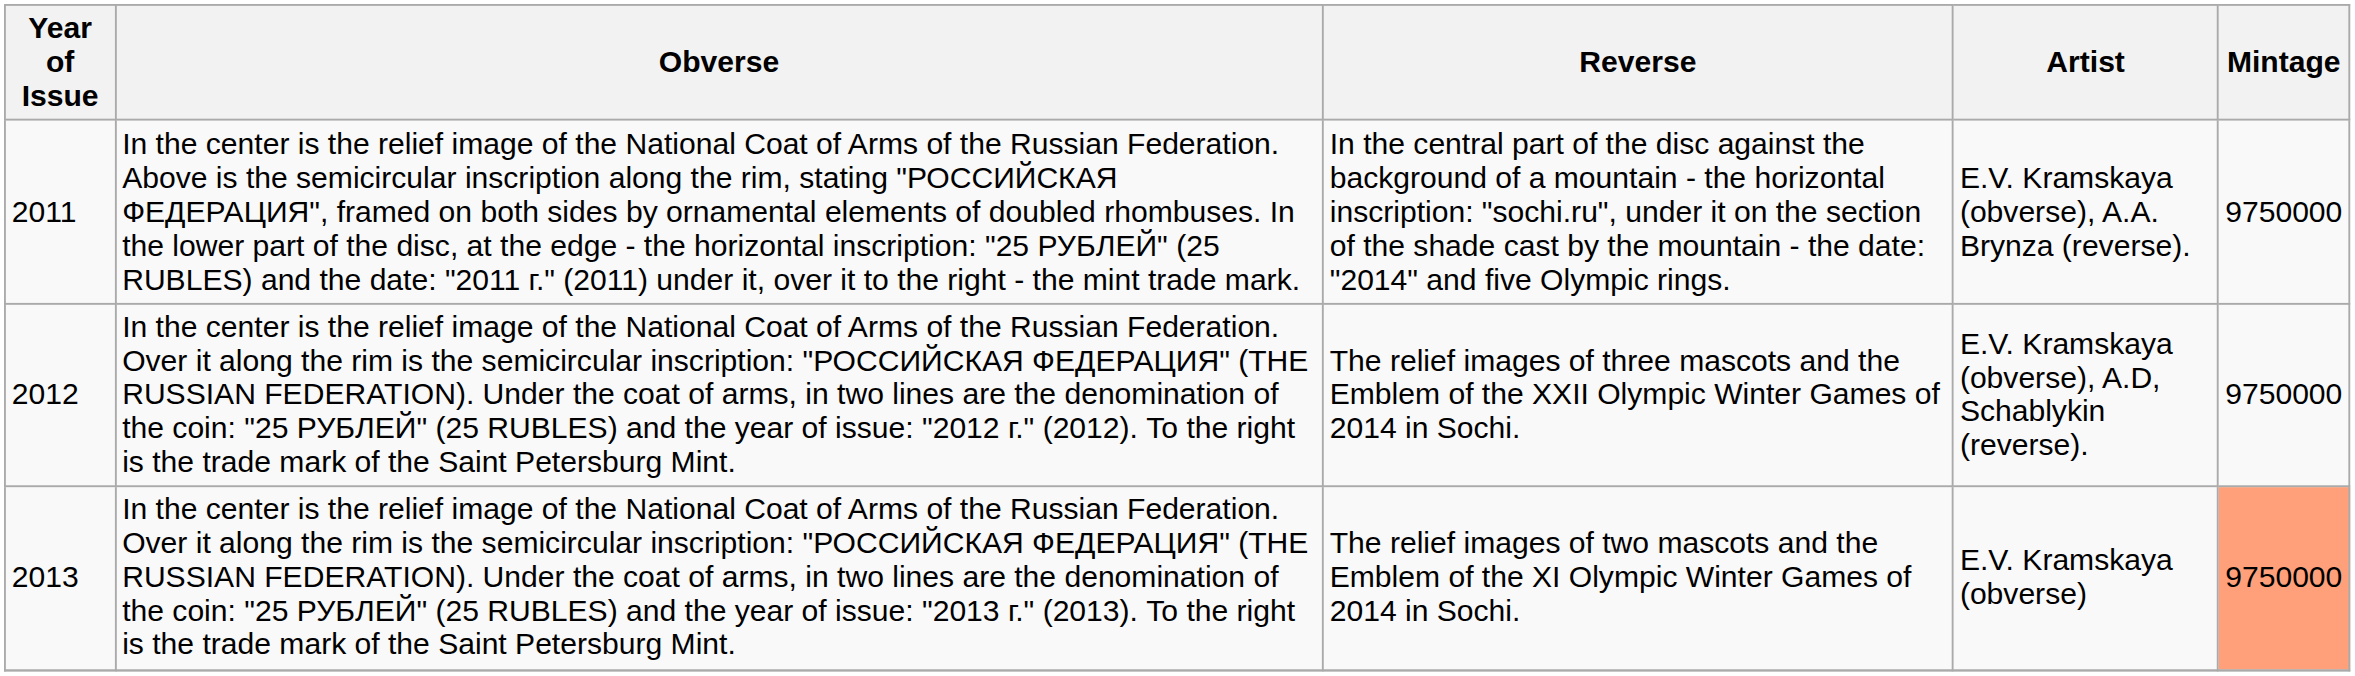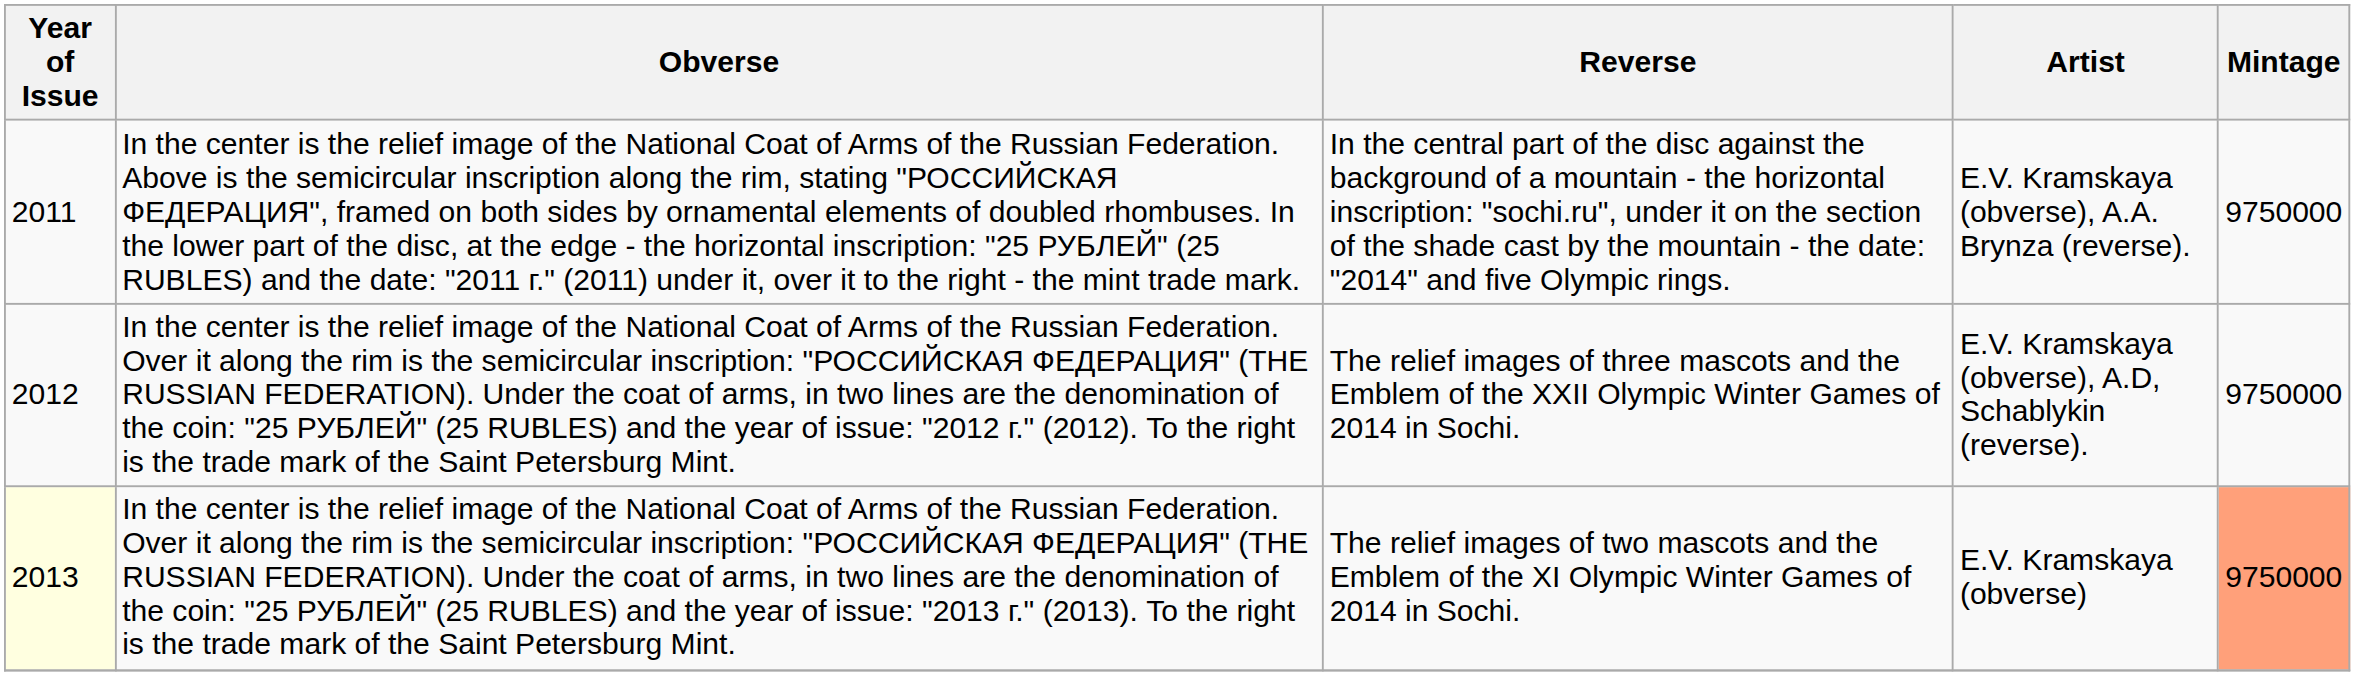row 4 | Year of Issue: no background -> lightyellow background
